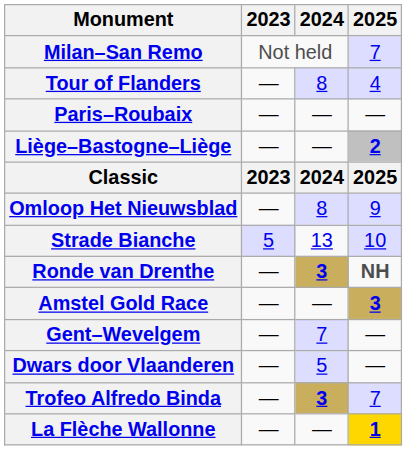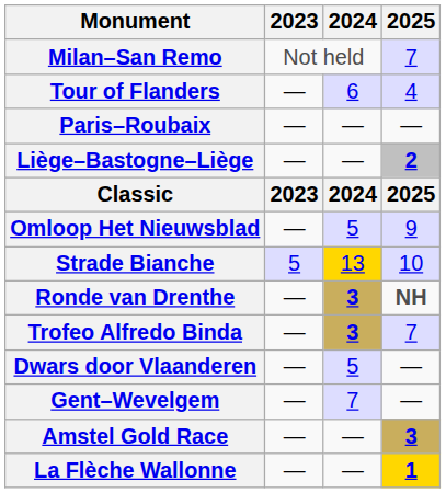Tour of Flanders | 2024: 8 -> 6
Omloop Het Nieuwsblad | 2024: 8 -> 5
Strade Bianche | 2024: no background -> gold background
rows swapped: Trofeo Alfredo Binda <-> Amstel Gold Race
rows swapped: Gent–Wevelgem <-> Dwars door Vlaanderen
